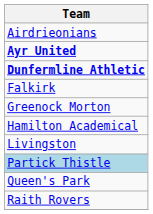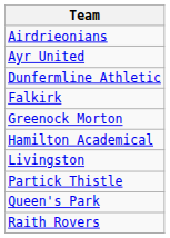row 3 | column 1: bold -> normal
row 4 | column 1: bold -> normal
row 9 | column 1: lightblue background -> no background
